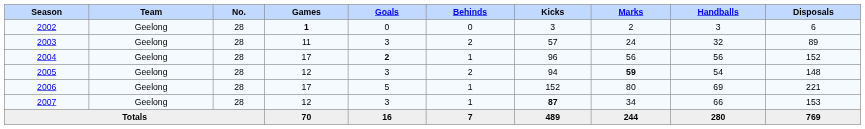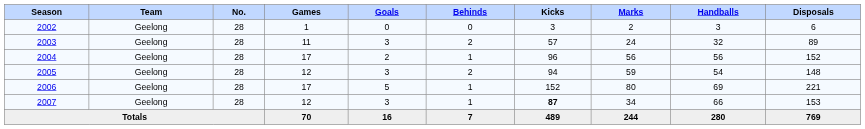2002 | Games: bold -> normal
2004 | Goals: bold -> normal
2005 | Marks: bold -> normal
